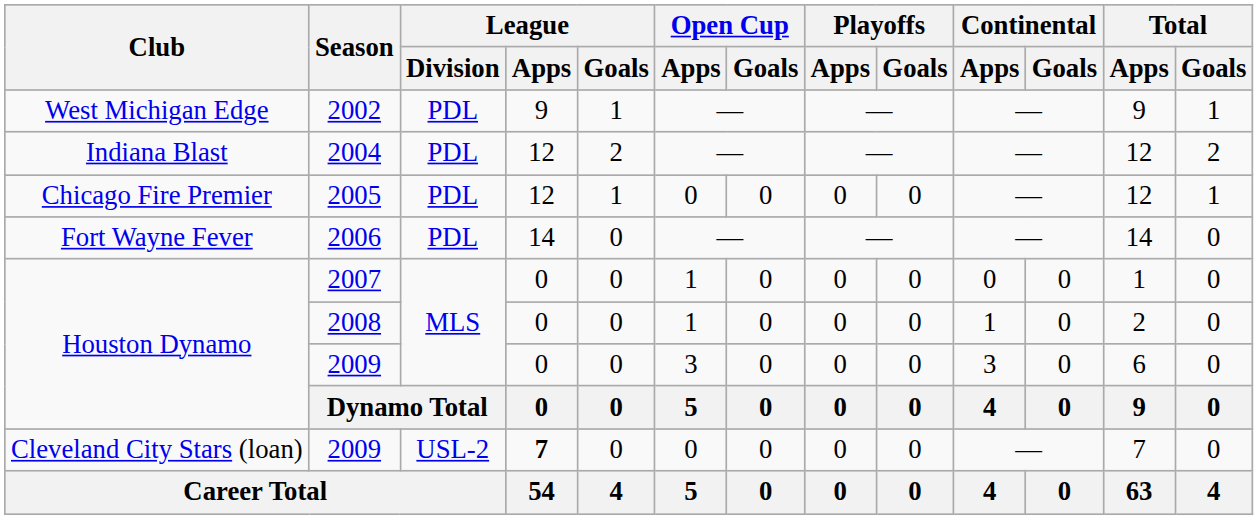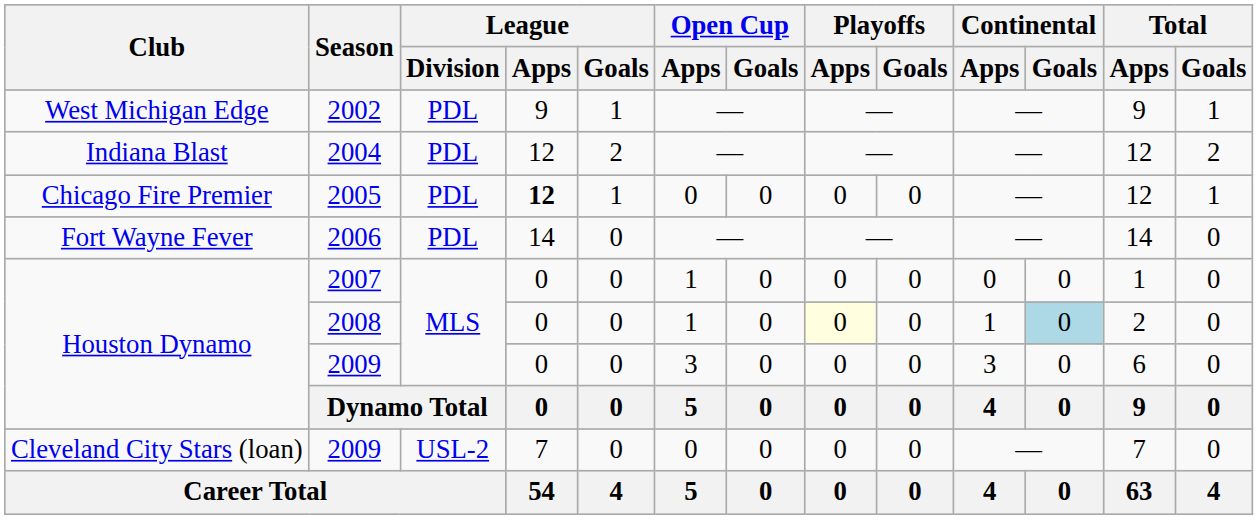2005 | League / Apps: normal -> bold
2008 | Playoffs / Apps: no background -> lightyellow background
2008 | Continental / Goals: no background -> lightblue background
Cleveland City Stars (loan) / 2009 | League / Apps: bold -> normal
